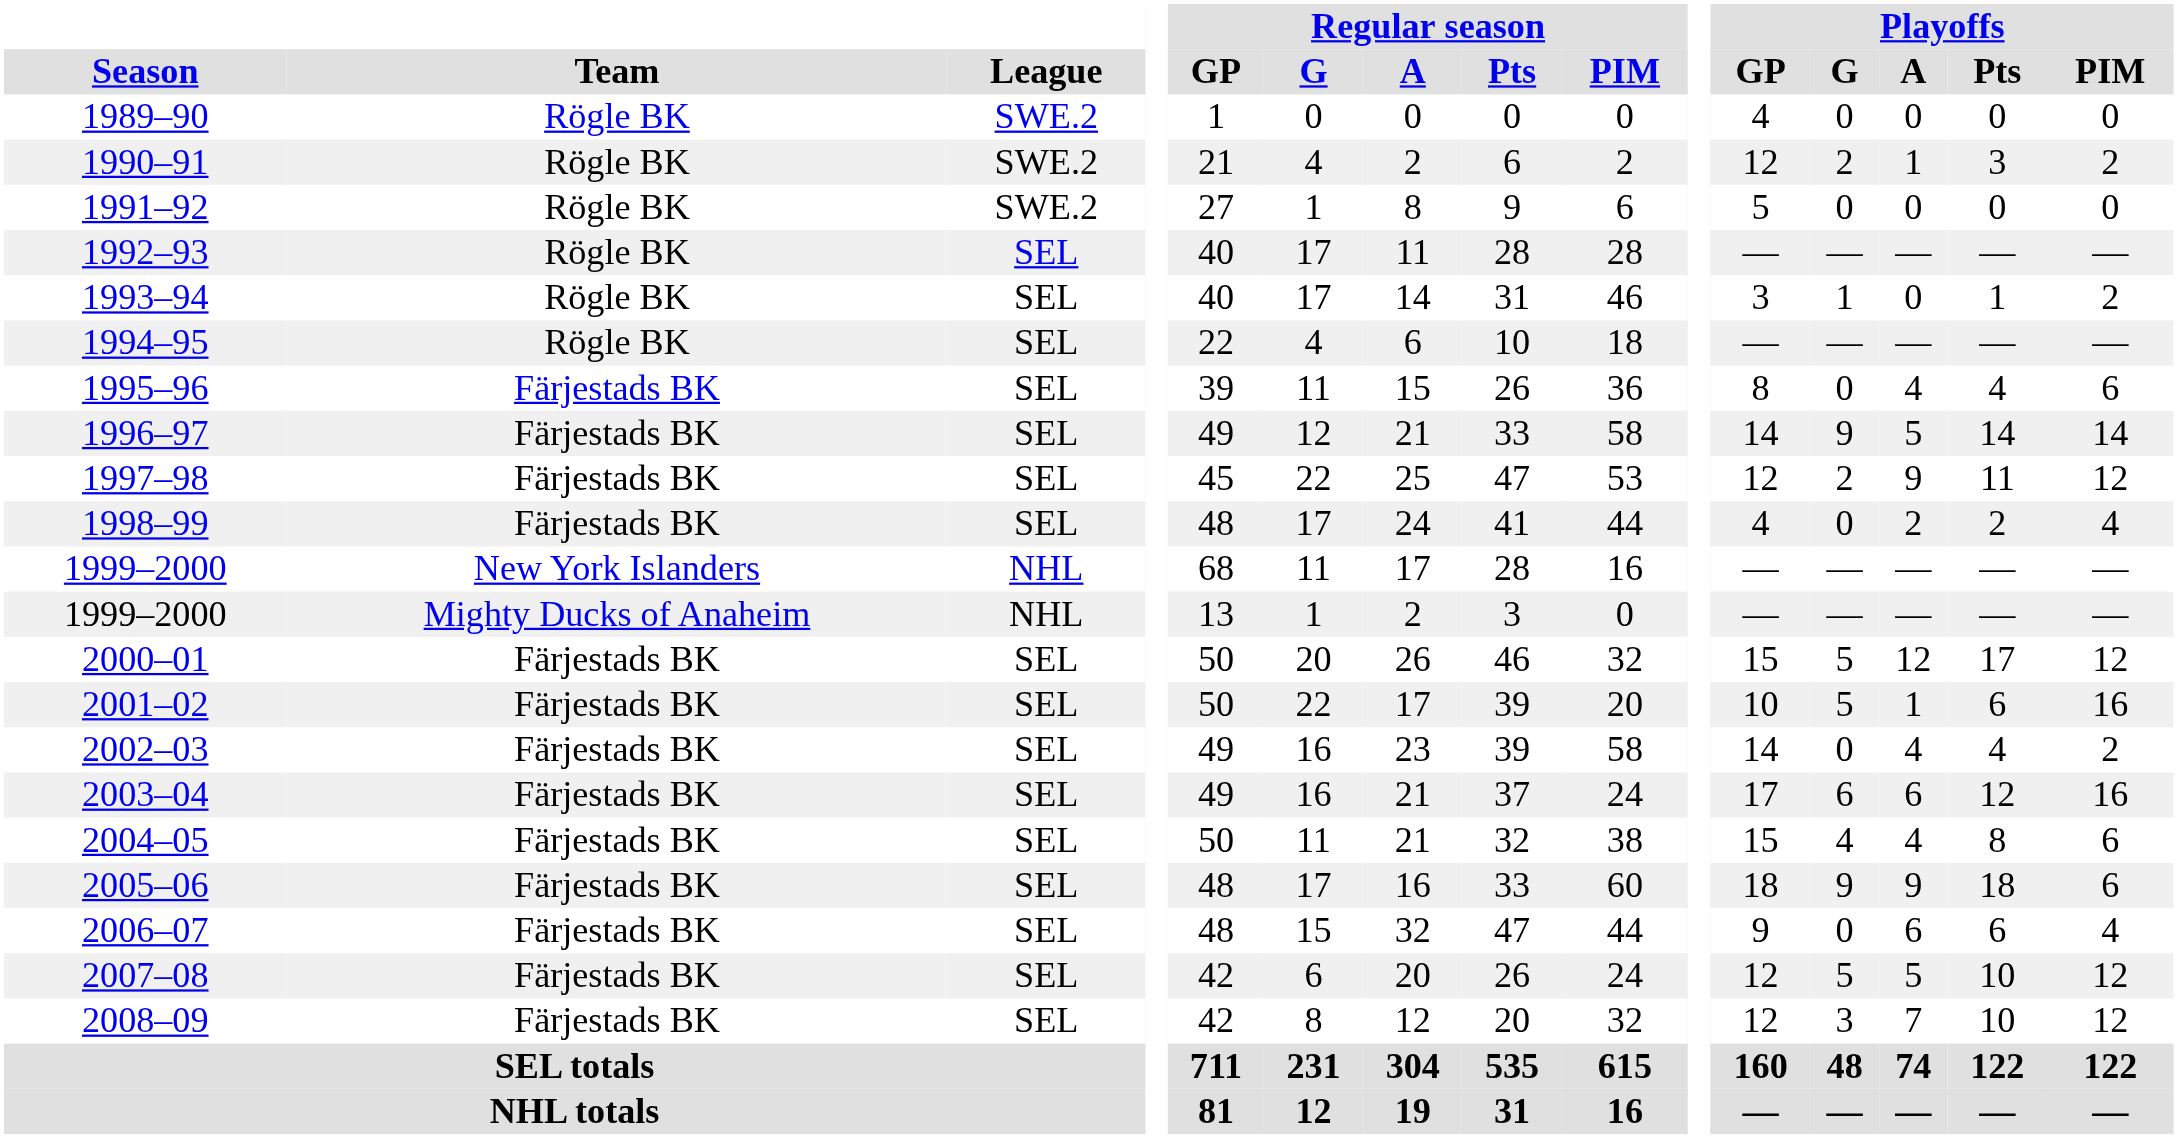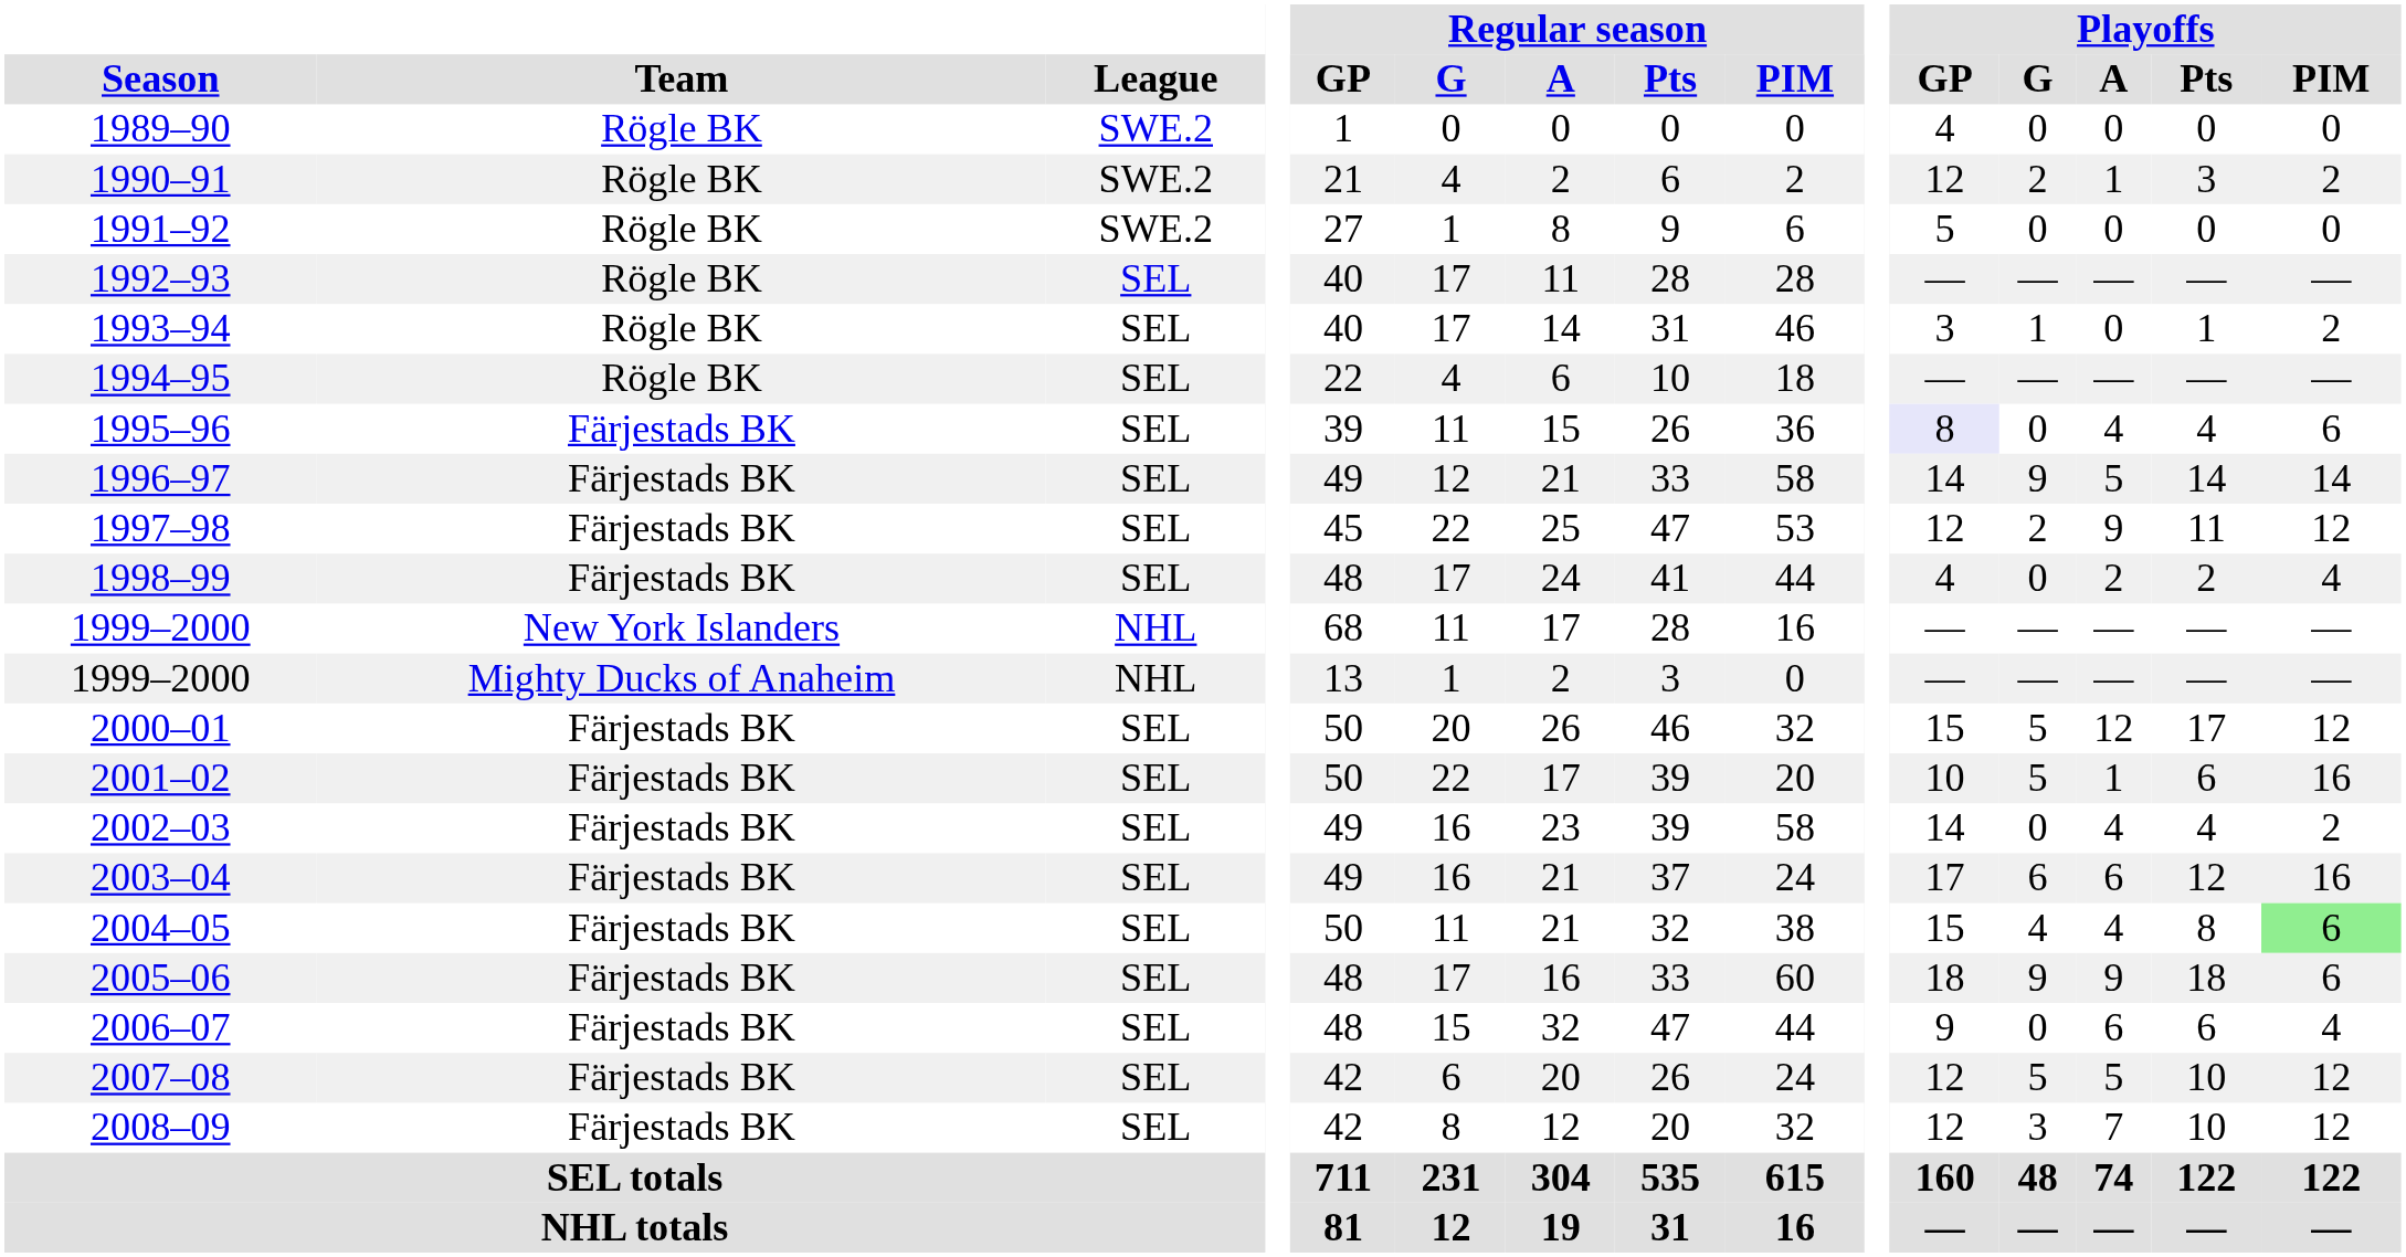1995–96 | Playoffs / GP: no background -> lavender background
2004–05 | Playoffs / PIM: no background -> lightgreen background
